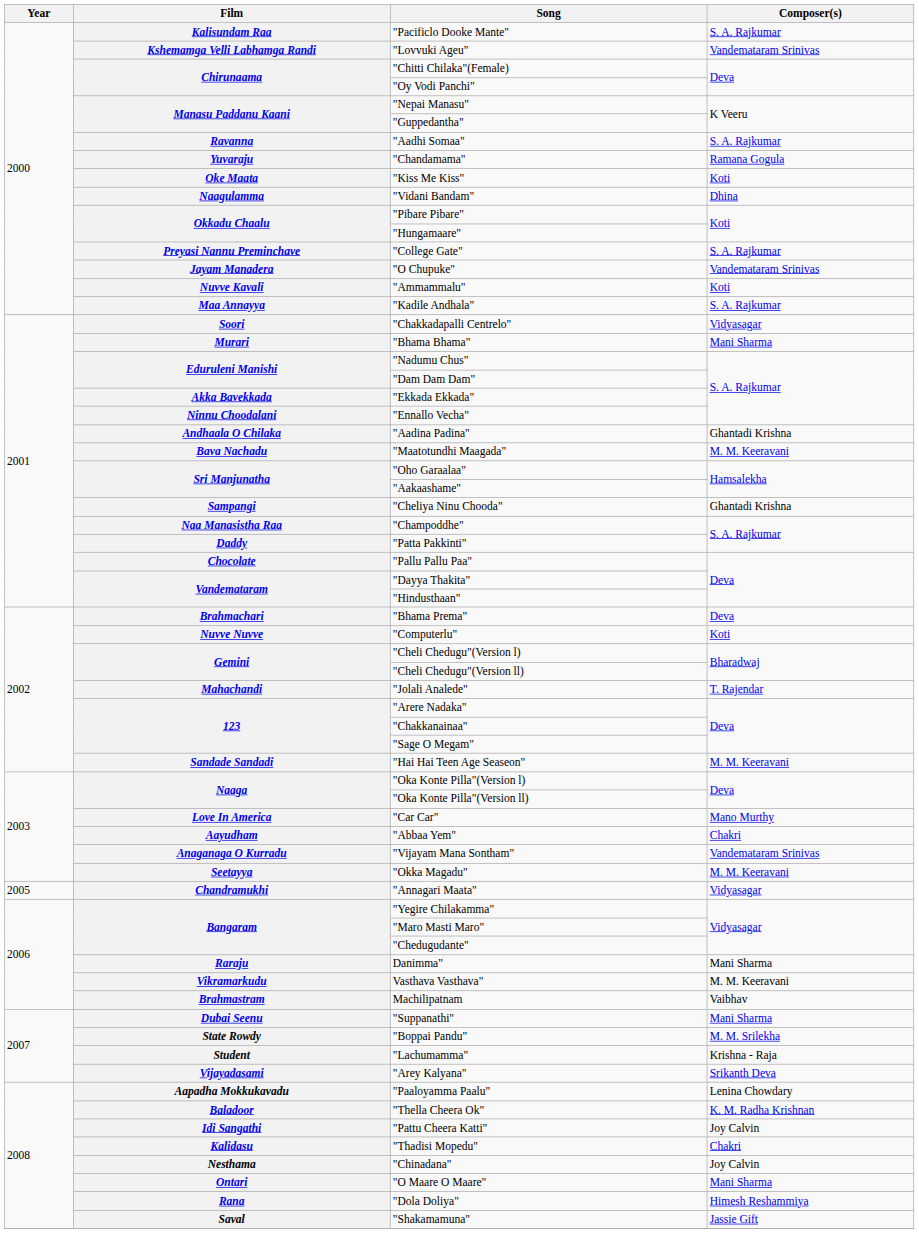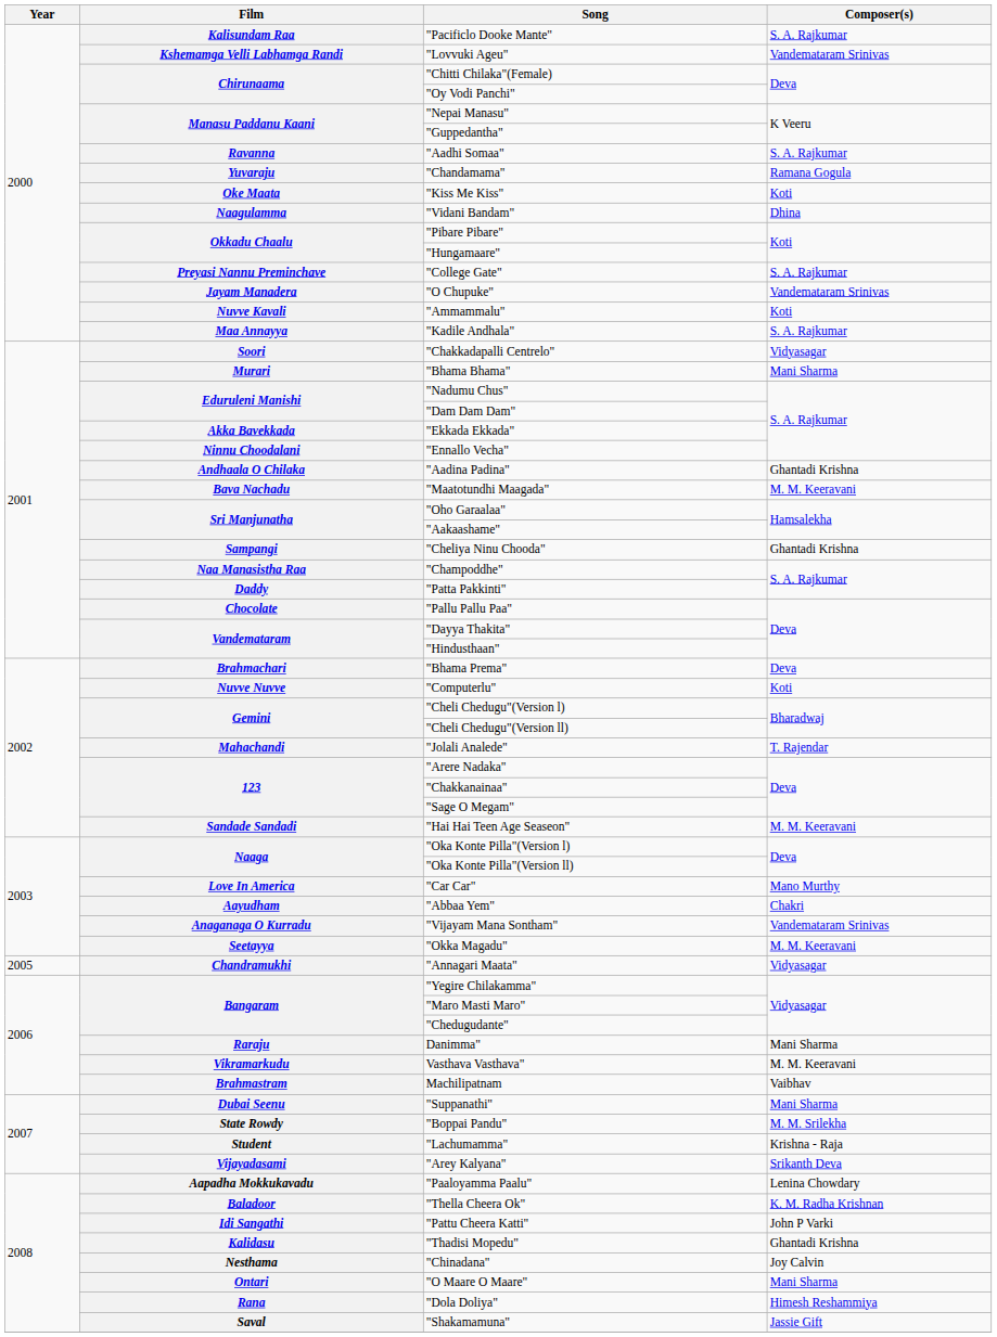"Pattu Cheera Katti" | Composer(s): Joy Calvin -> John P Varki
"Thadisi Mopedu" | Composer(s): Chakri -> Ghantadi Krishna
